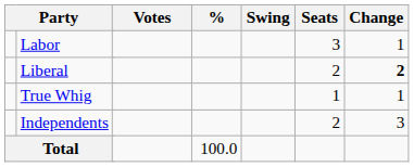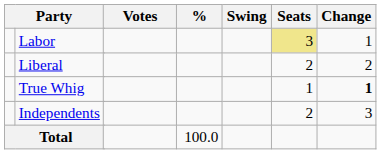Labor | Seats: no background -> khaki background
Liberal | Change: bold -> normal
True Whig | Change: normal -> bold
